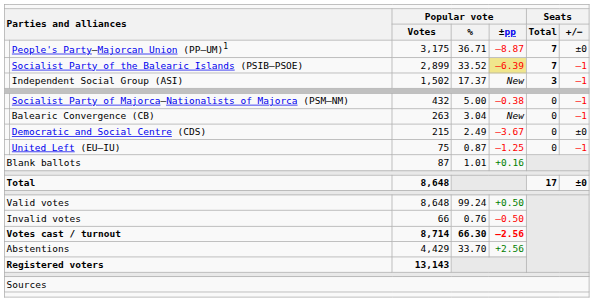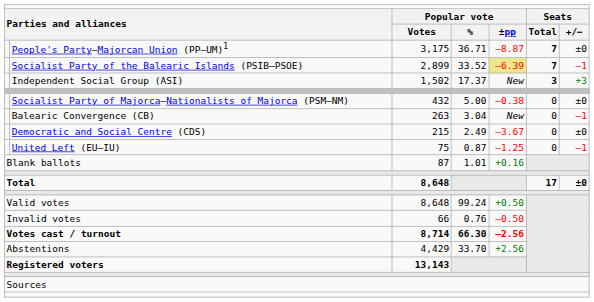Independent Social Group (ASI) | column 7: –1 -> +3
Socialist Party of Majorca–Nationalists of Majorca (PSM–NM) | column 7: –1 -> ±0
